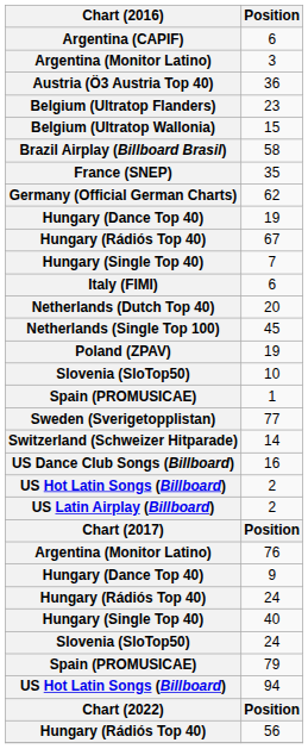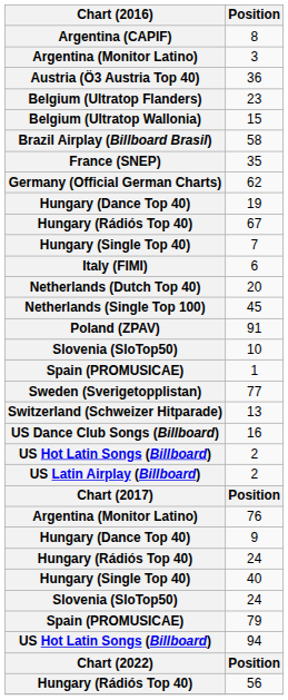row 2 | Position: 6 -> 8
row 16 | Position: 19 -> 91
row 20 | Position: 14 -> 13
